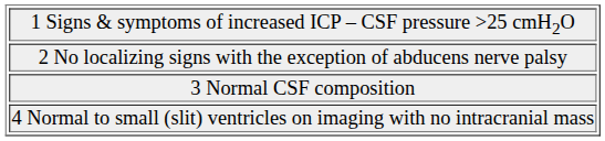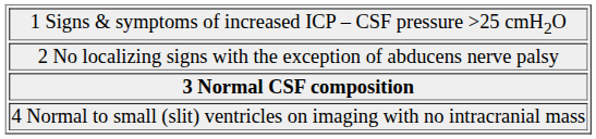row 3 | column 1: normal -> bold
